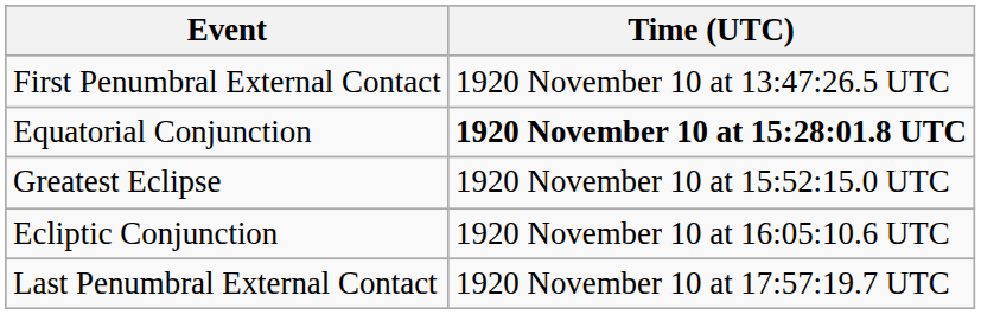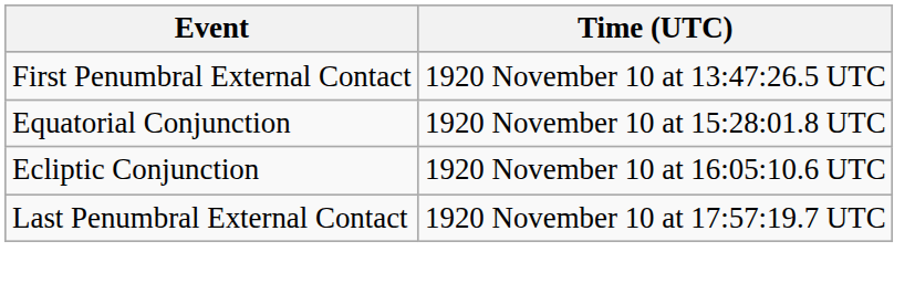Equatorial Conjunction | Time (UTC): bold -> normal
- row: Greatest Eclipse | 1920 November 10 at 15:52:15.0 UTC
